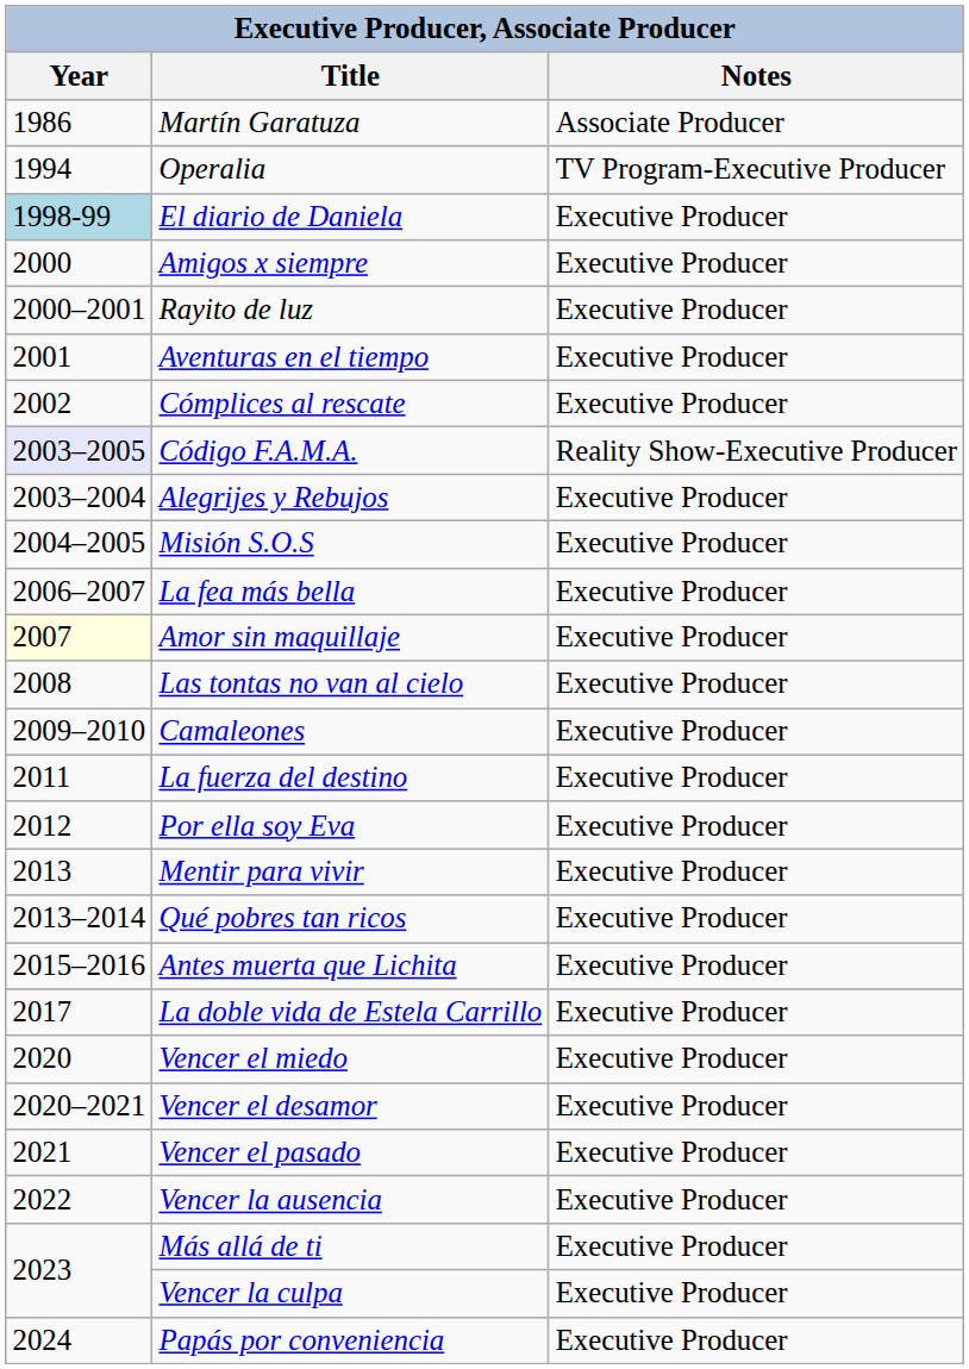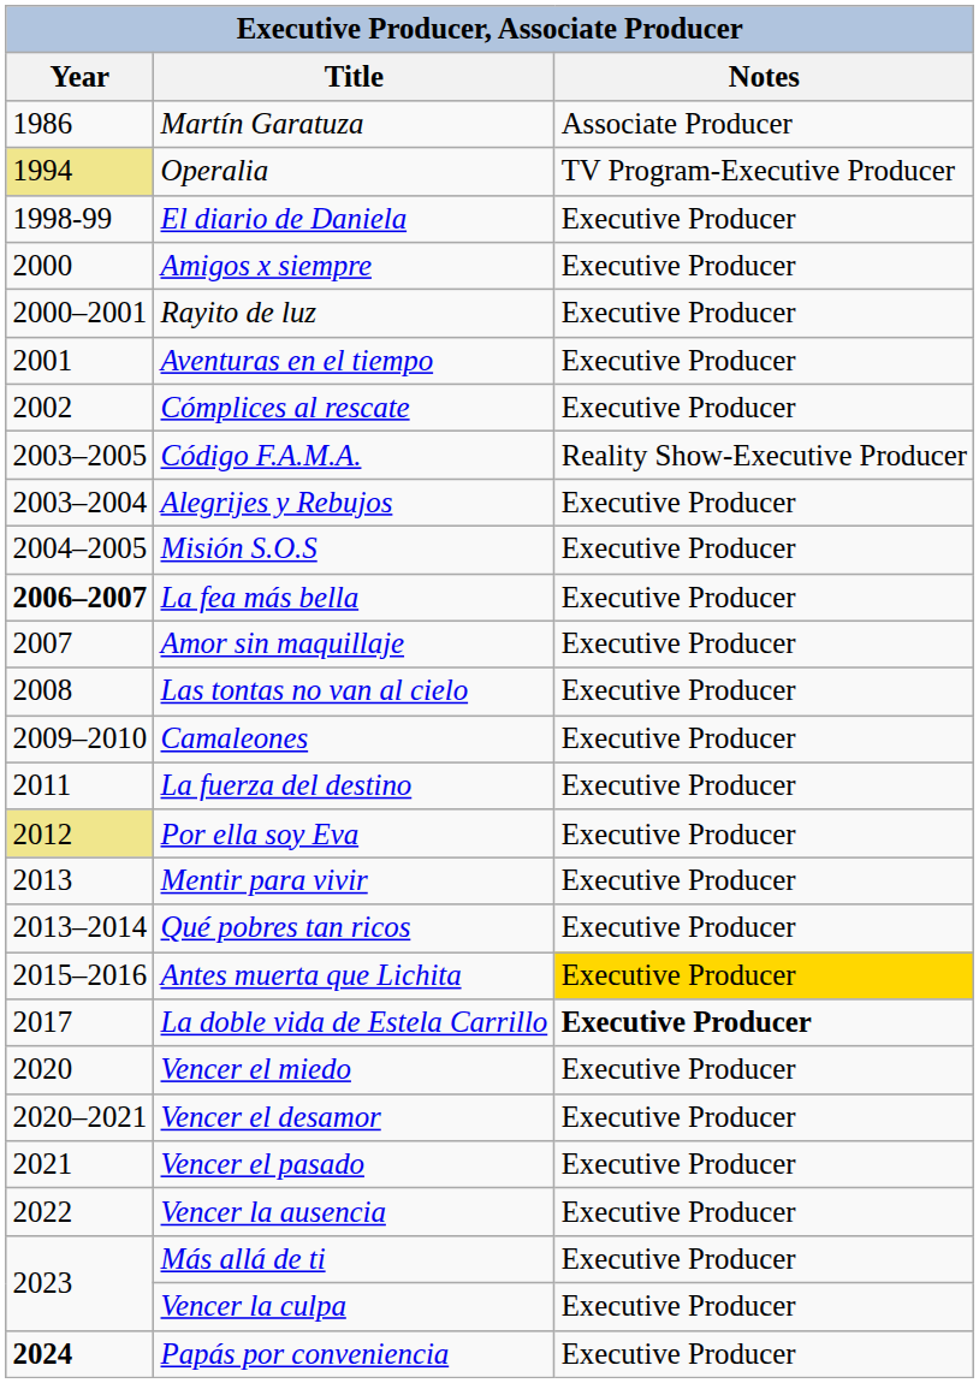Operalia | Year: no background -> khaki background
El diario de Daniela | Year: lightblue background -> no background
Código F.A.M.A. | Year: lavender background -> no background
La fea más bella | Year: normal -> bold
Amor sin maquillaje | Year: lightyellow background -> no background
Por ella soy Eva | Year: no background -> khaki background
Antes muerta que Lichita | Notes: no background -> gold background
La doble vida de Estela Carrillo | Notes: normal -> bold
Papás por conveniencia | Year: normal -> bold
